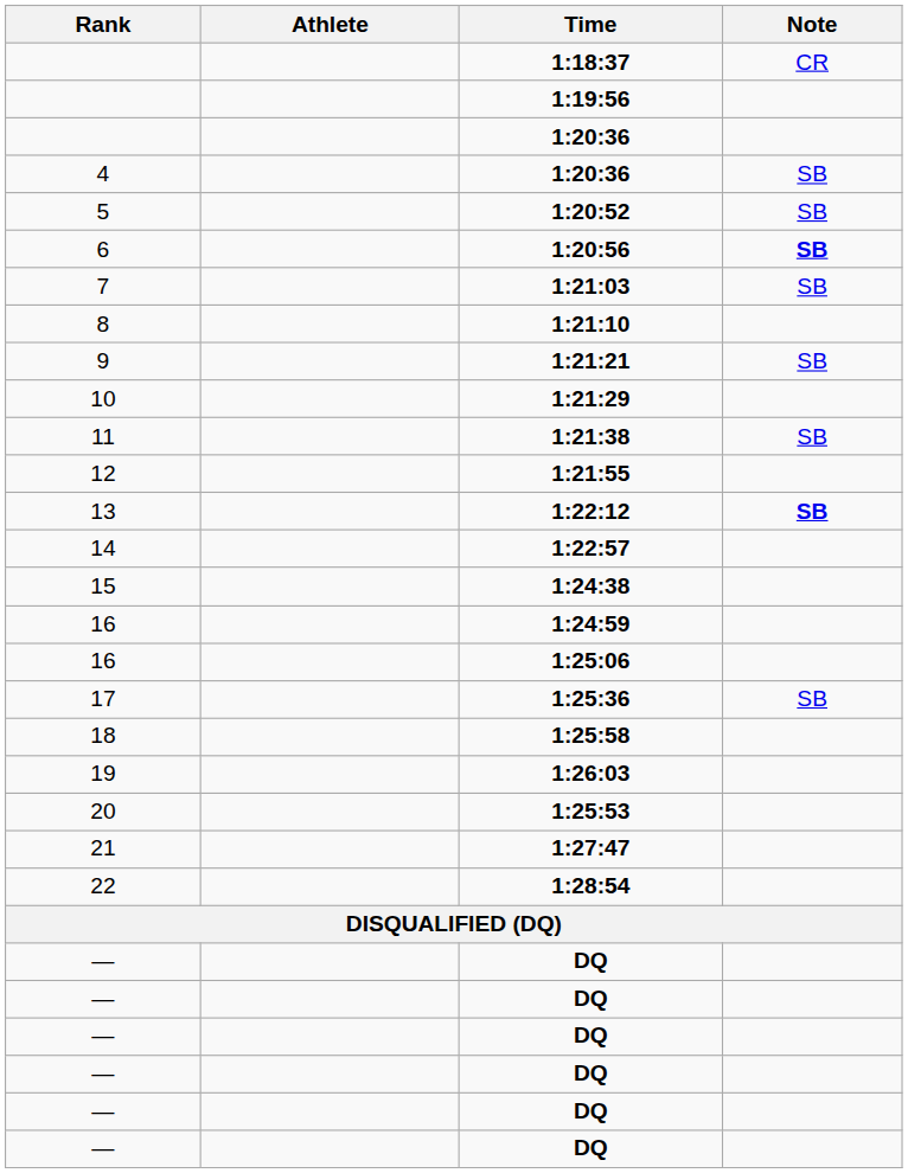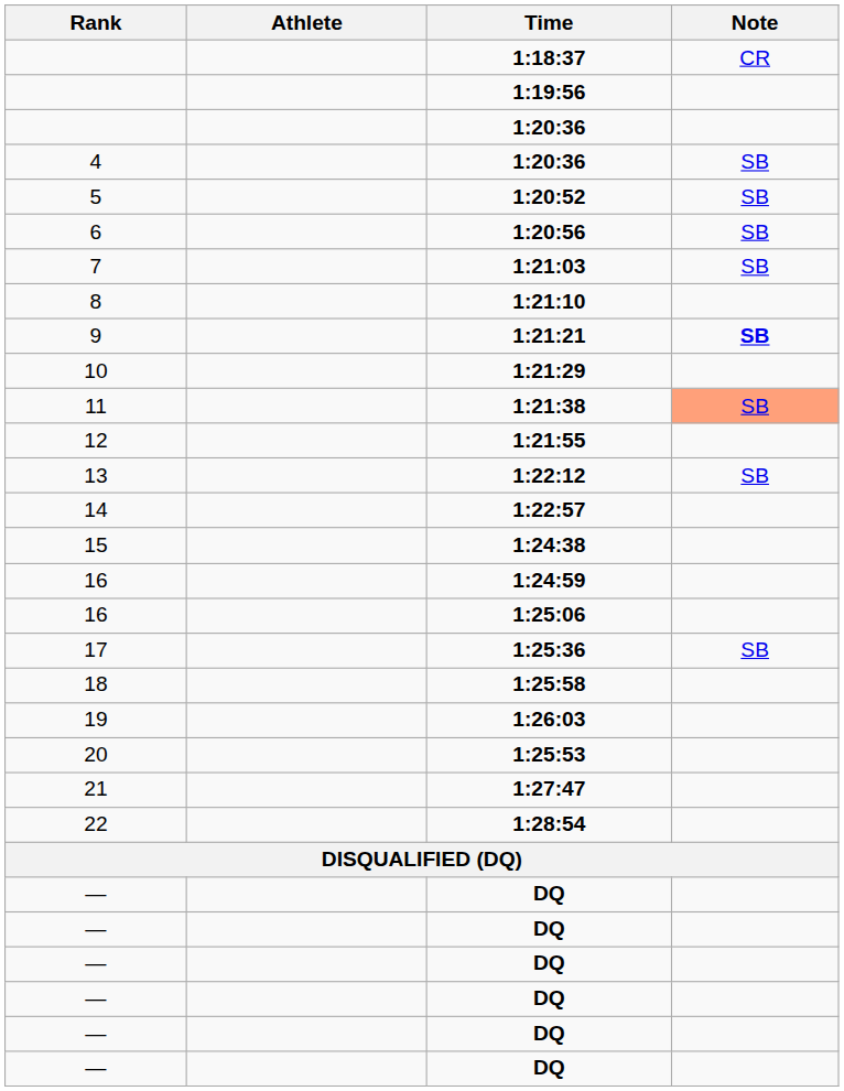1:20:56 | Note: bold -> normal
1:21:21 | Note: normal -> bold
1:21:38 | Note: no background -> lightsalmon background
1:22:12 | Note: bold -> normal
